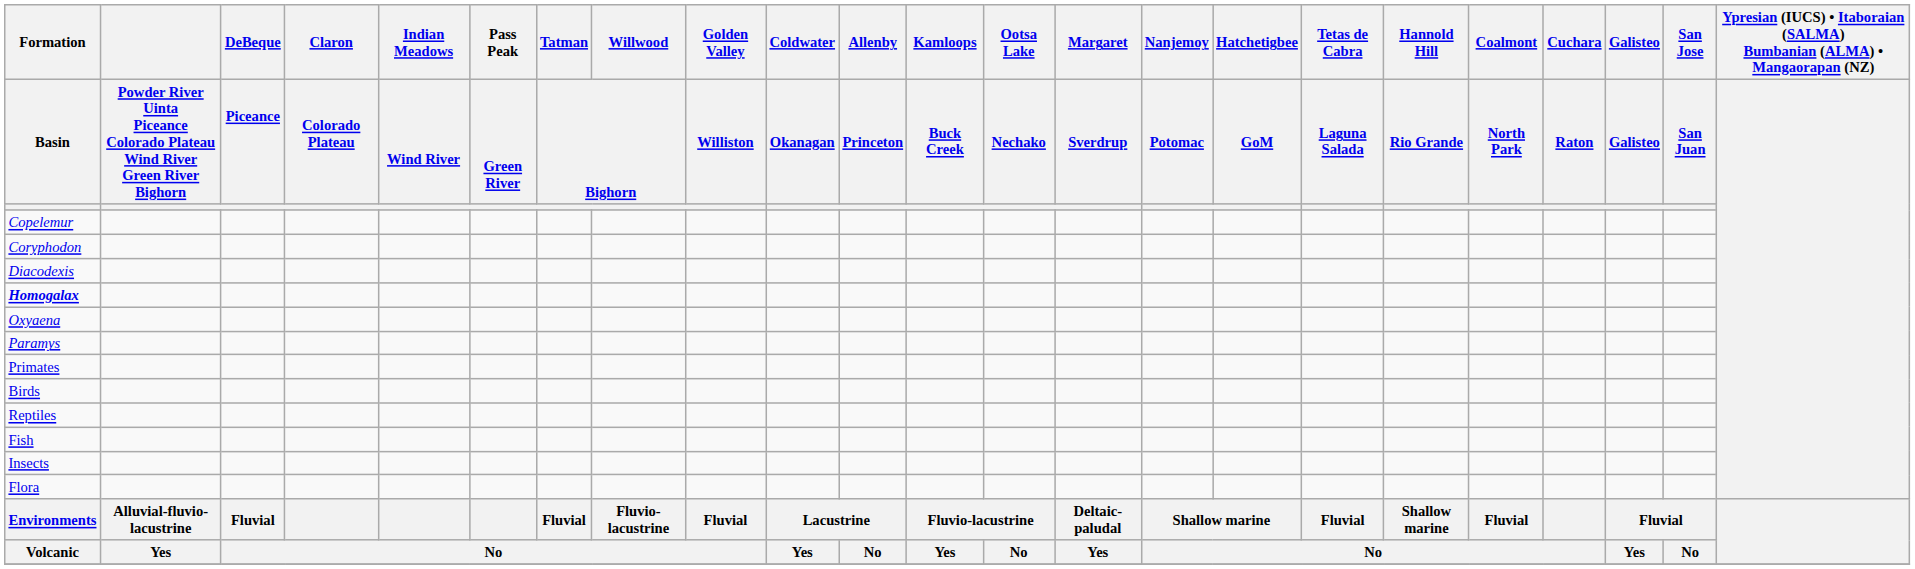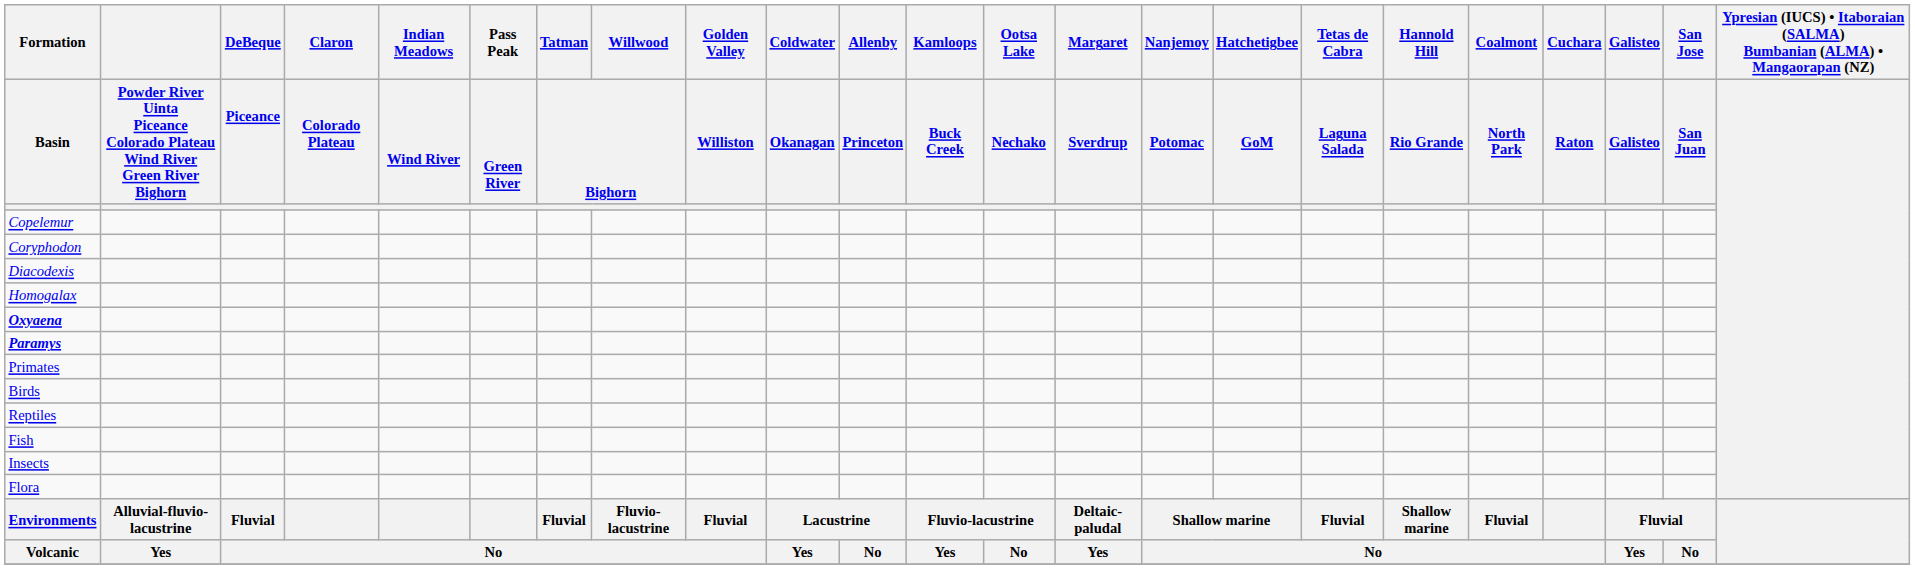Homogalax | Formation / Basin: bold -> normal
Oxyaena | Formation / Basin: normal -> bold
Paramys | Formation / Basin: normal -> bold
